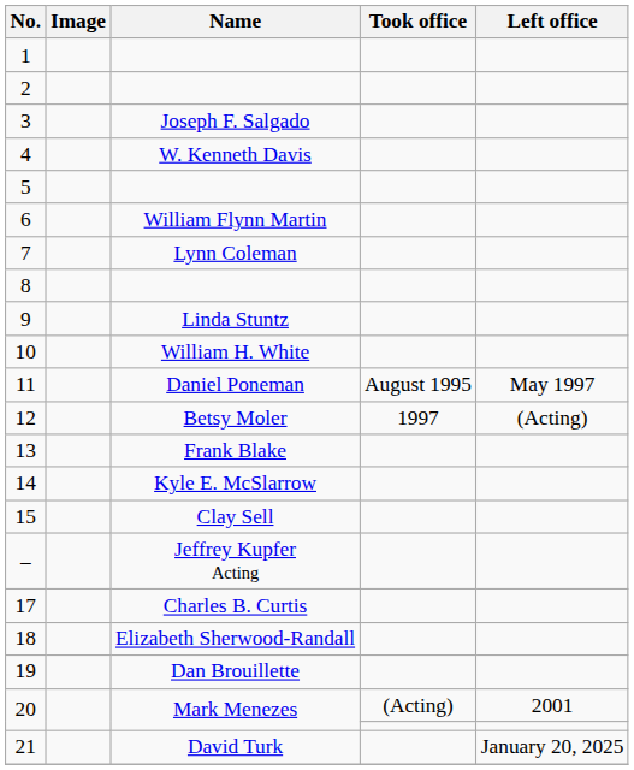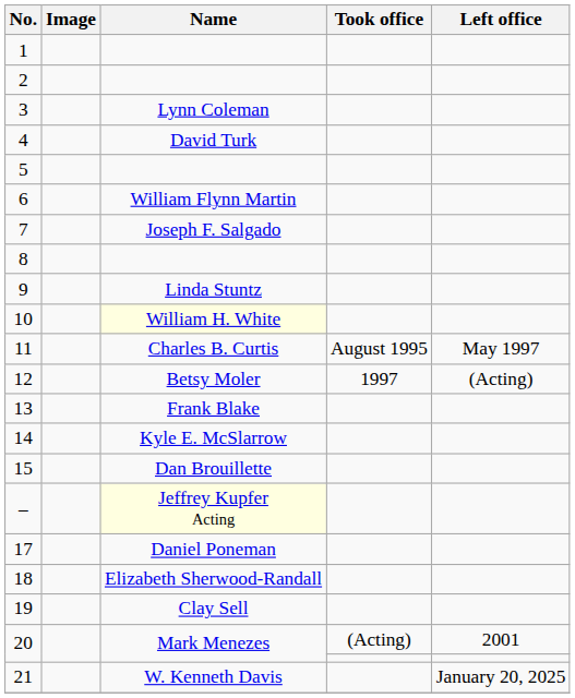3 | Name: Joseph F. Salgado -> Lynn Coleman
4 | Name: W. Kenneth Davis -> David Turk
7 | Name: Lynn Coleman -> Joseph F. Salgado
10 | Name: no background -> lightyellow background
11 | Name: Daniel Poneman -> Charles B. Curtis
15 | Name: Clay Sell -> Dan Brouillette
– | Name: no background -> lightyellow background
17 | Name: Charles B. Curtis -> Daniel Poneman
19 | Name: Dan Brouillette -> Clay Sell
21 | Name: David Turk -> W. Kenneth Davis
